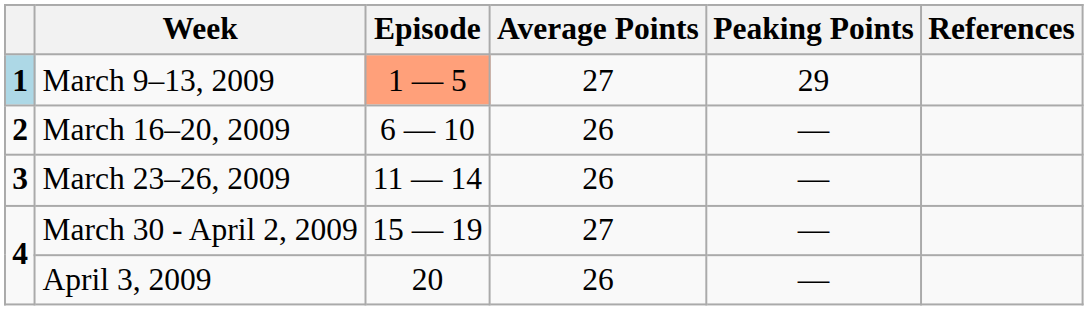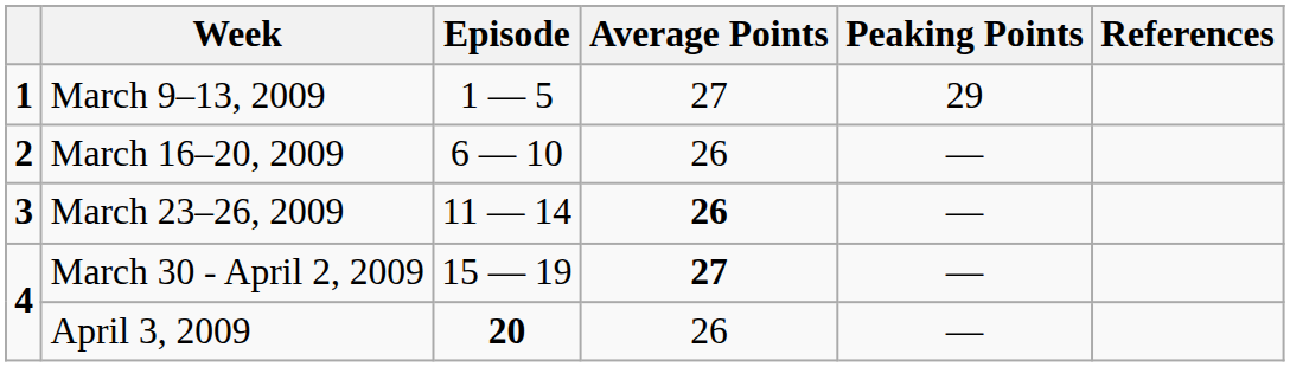March 9–13, 2009 | column 1: lightblue background -> no background
March 9–13, 2009 | Episode: lightsalmon background -> no background
March 23–26, 2009 | Average Points: normal -> bold
March 30 - April 2, 2009 | Average Points: normal -> bold
April 3, 2009 | Episode: normal -> bold
